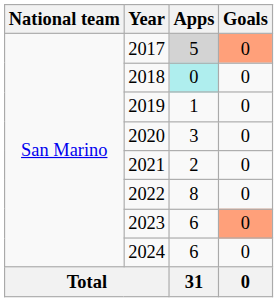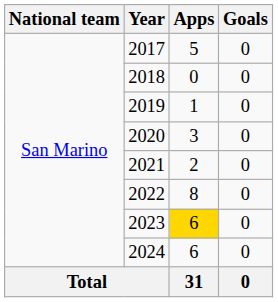2017 | Apps: lightgrey background -> no background
2017 | Goals: lightsalmon background -> no background
2018 | Apps: paleturquoise background -> no background
2023 | Apps: no background -> gold background
2023 | Goals: lightsalmon background -> no background
